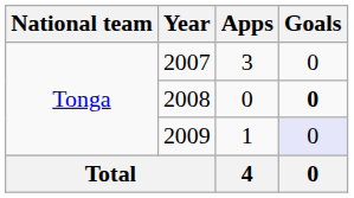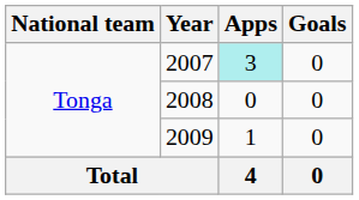2007 | Apps: no background -> paleturquoise background
2008 | Goals: bold -> normal
2009 | Goals: lavender background -> no background
